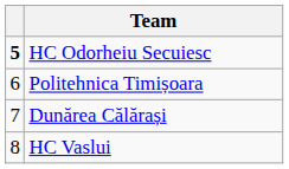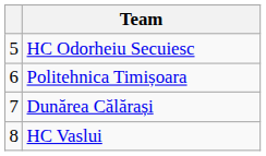HC Odorheiu Secuiesc | column 1: bold -> normal
